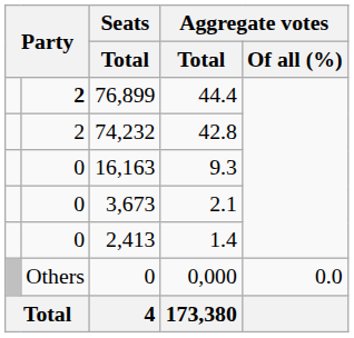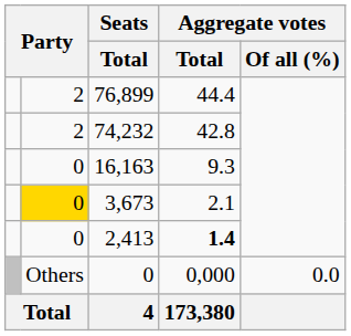76,899 | column 2: bold -> normal
3,673 | column 2: no background -> gold background
2,413 | Aggregate votes / Total: normal -> bold
